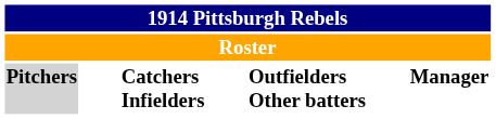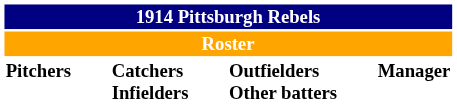Pitchers | column 1: lightgrey background -> no background
